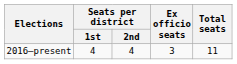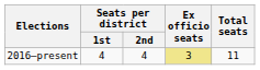2016–present | Ex officio seats: no background -> khaki background
